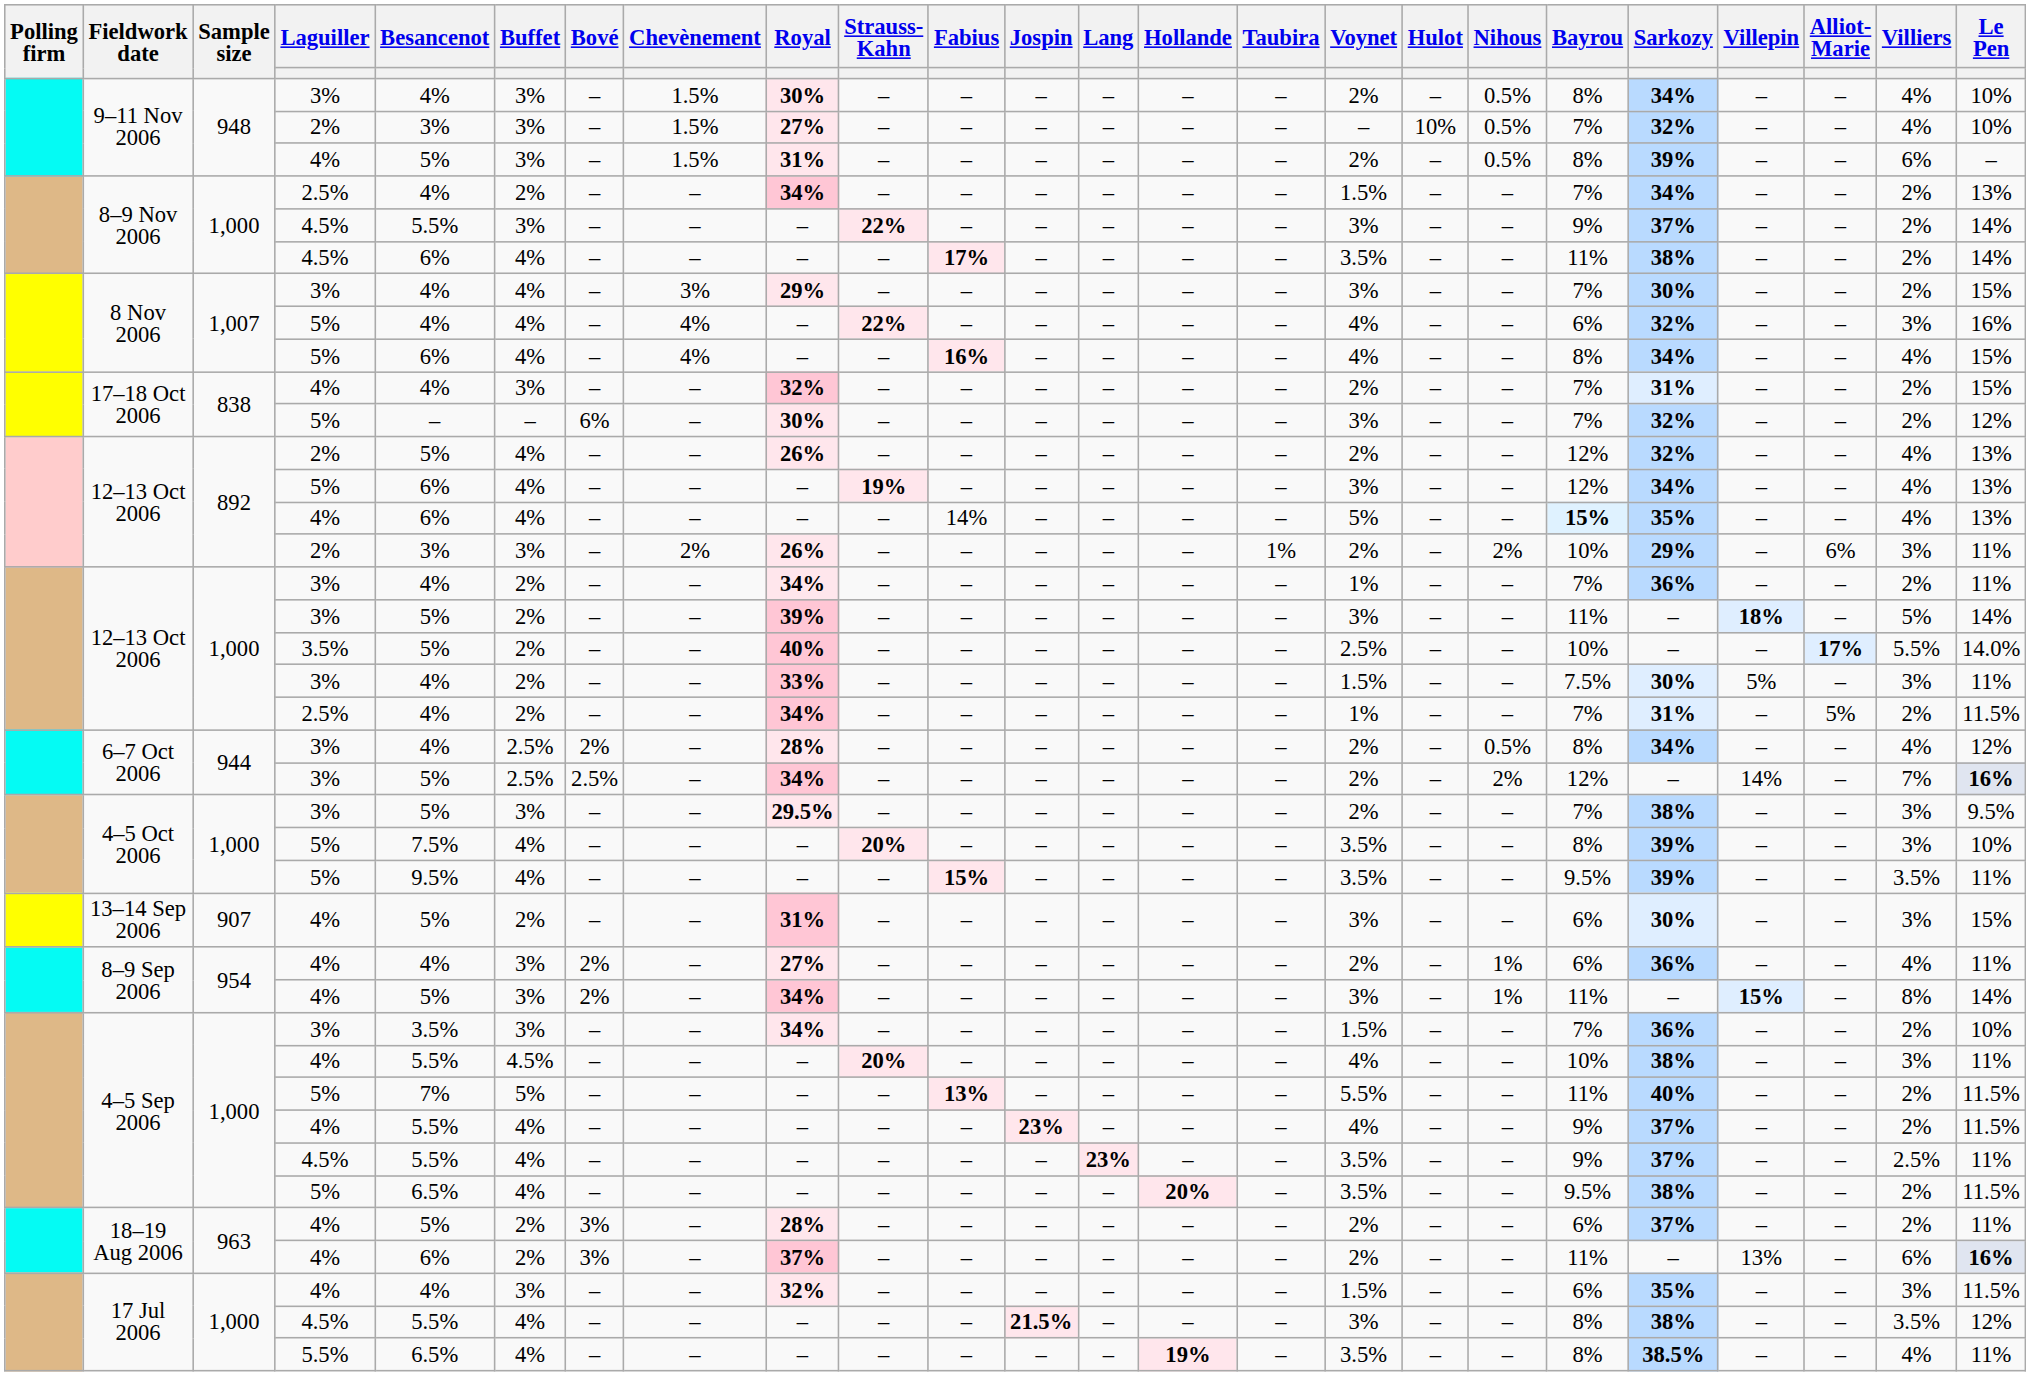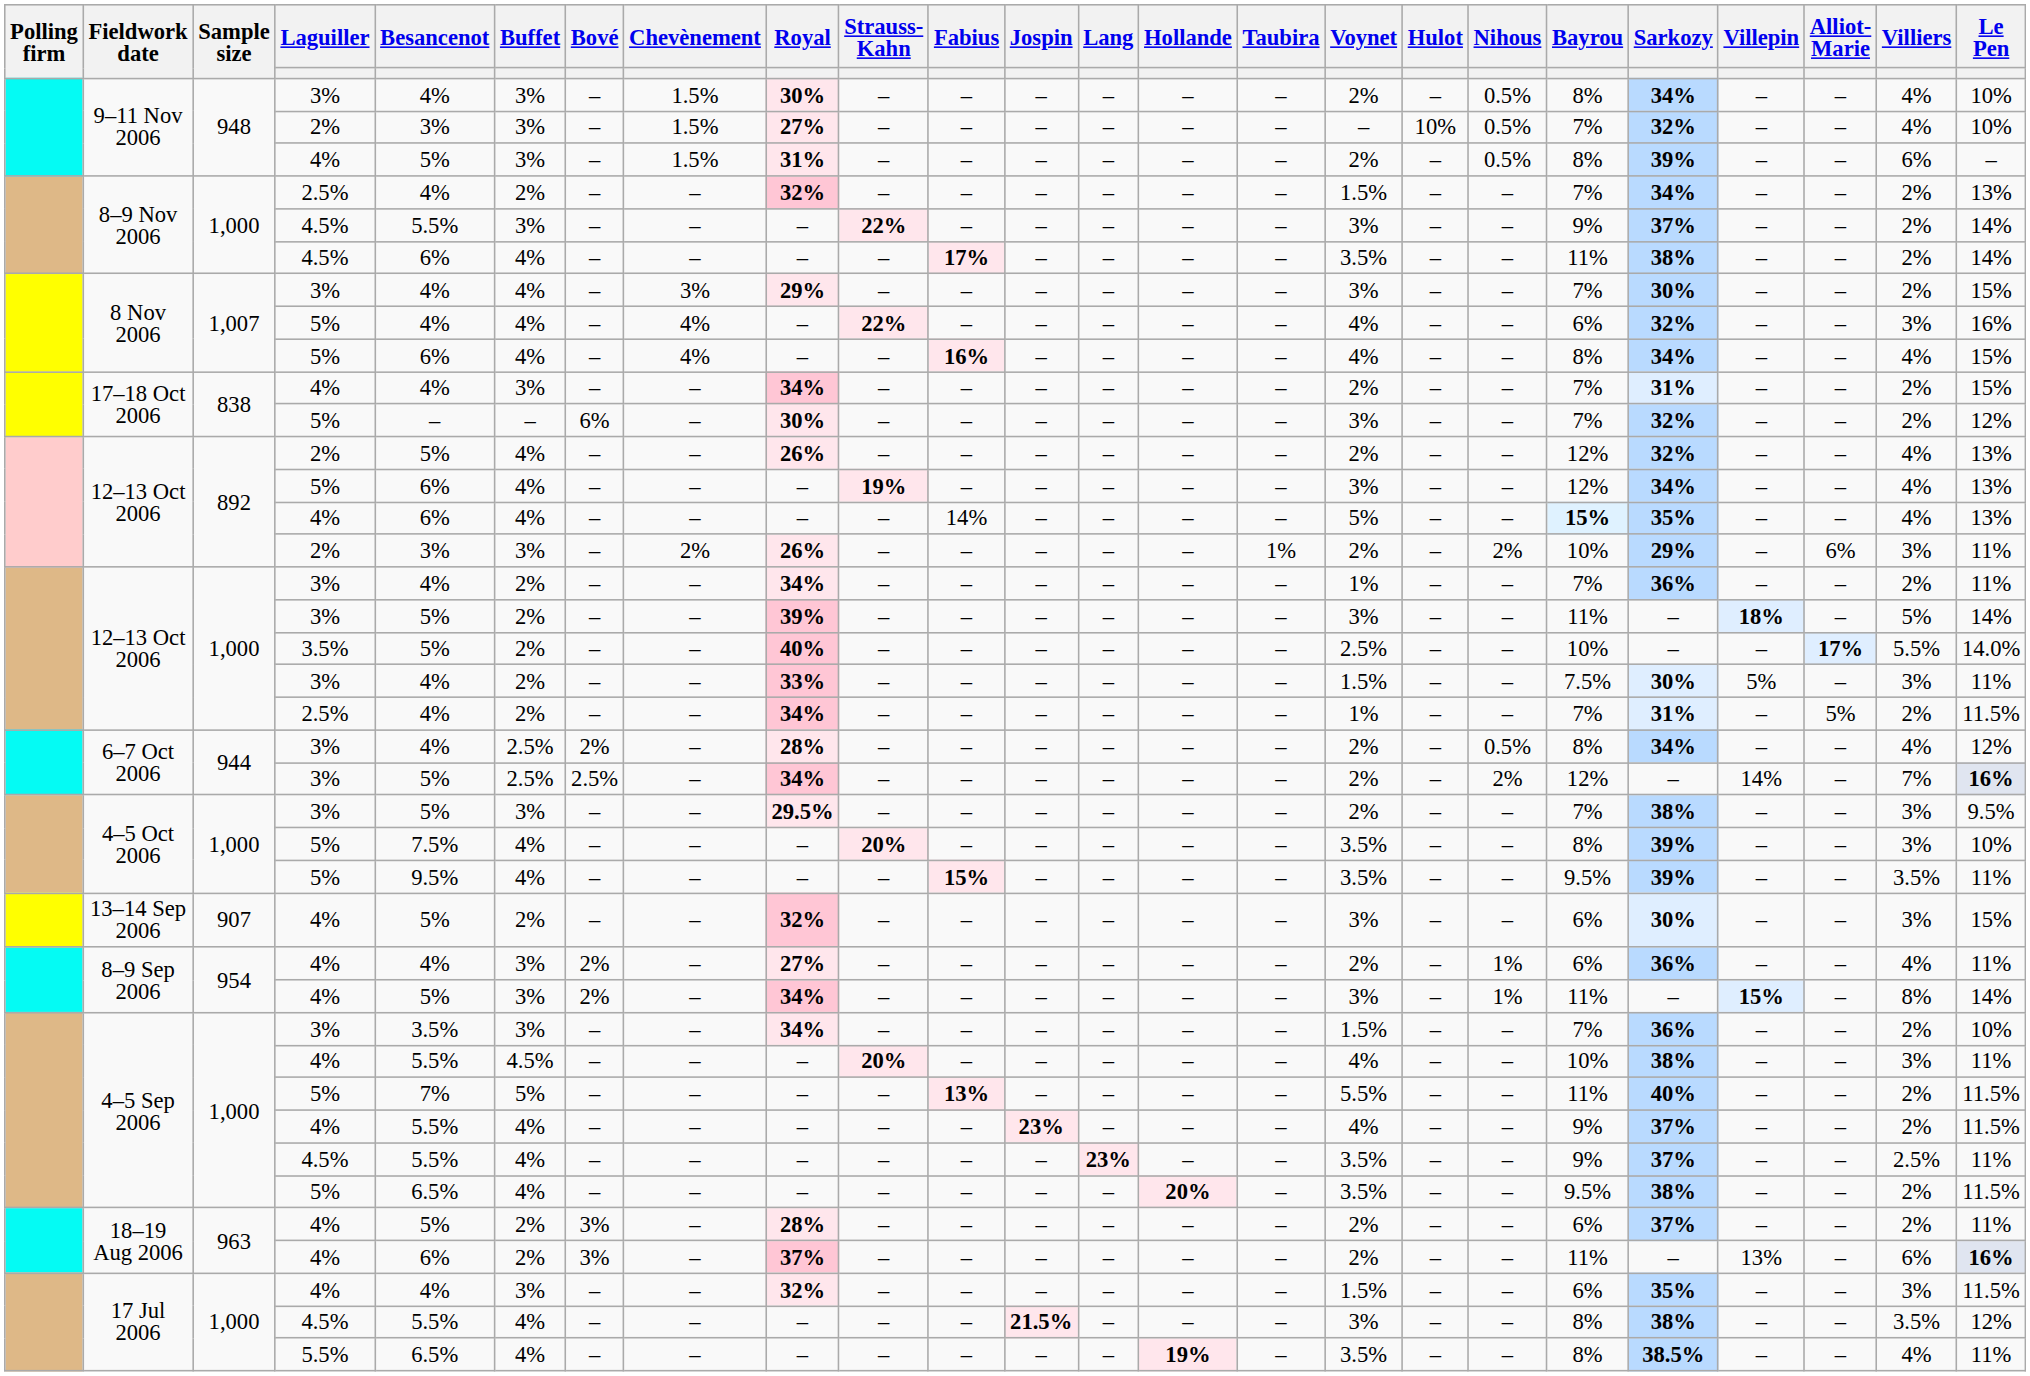8–9 Nov 2006 / 2.5% | Royal: 34% -> 32%
17–18 Oct 2006 / 4% | Royal: 32% -> 34%
13–14 Sep 2006 | Royal: 31% -> 32%
